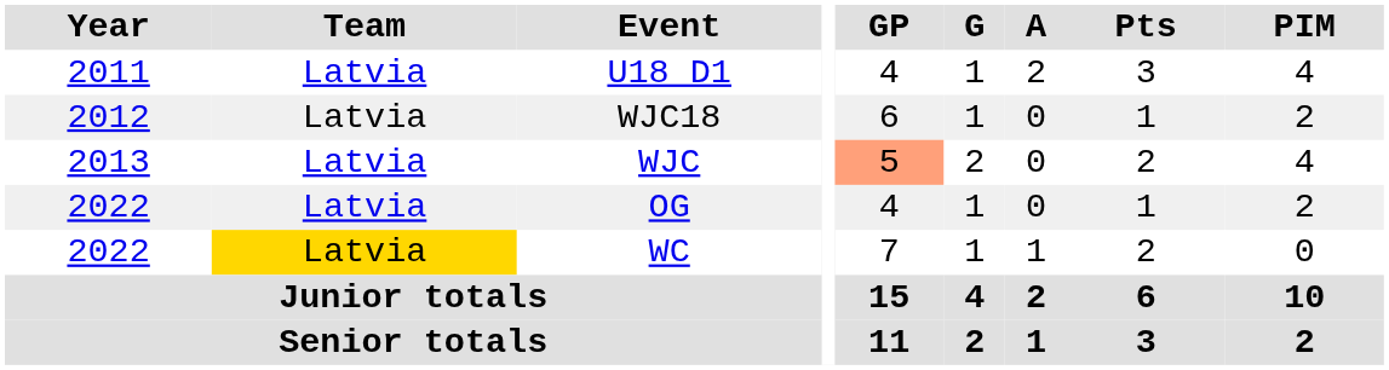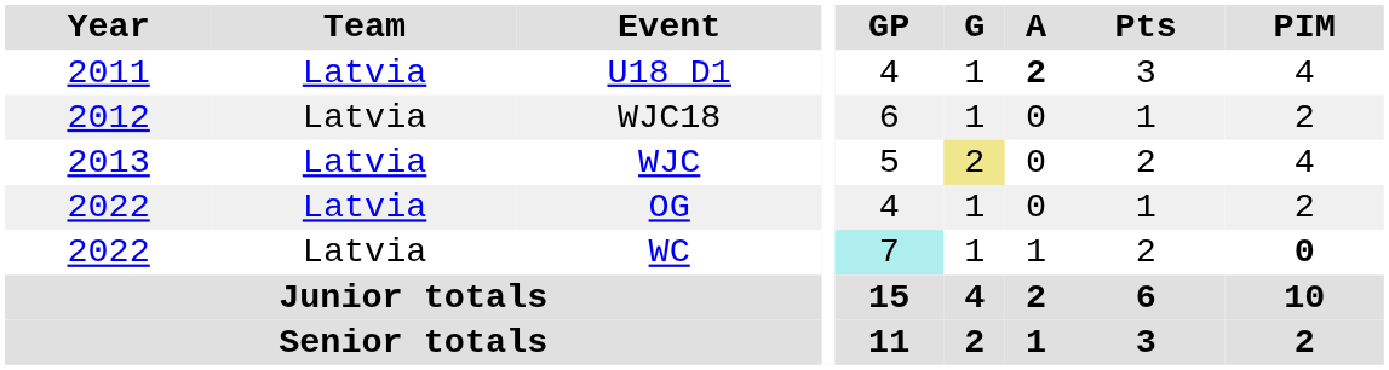U18 D1 | A: normal -> bold
WJC | GP: lightsalmon background -> no background
WJC | G: no background -> khaki background
WC | Team: gold background -> no background
WC | GP: no background -> paleturquoise background
WC | PIM: normal -> bold
